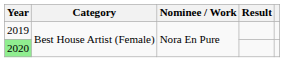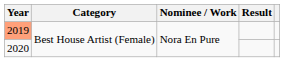2019 | Year: no background -> lightsalmon background
2020 | Year: lightgreen background -> no background
